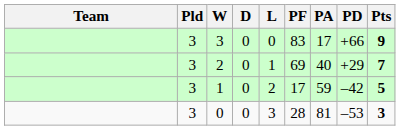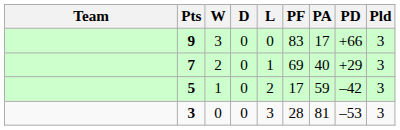columns swapped: Pld <-> Pts
